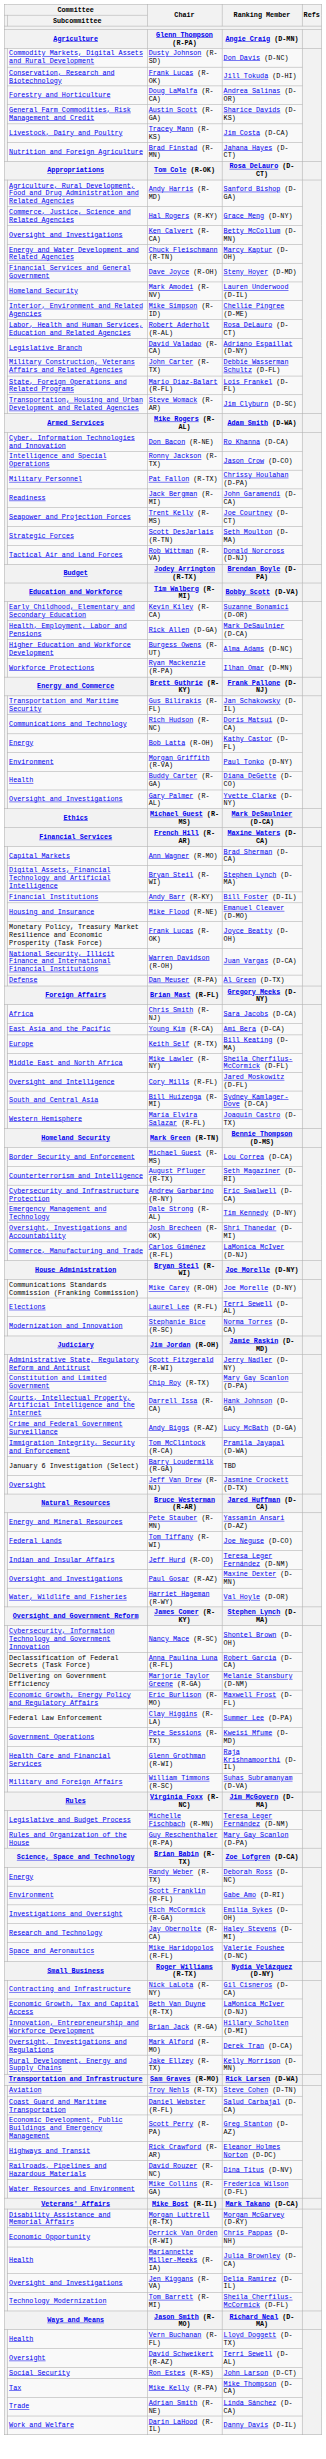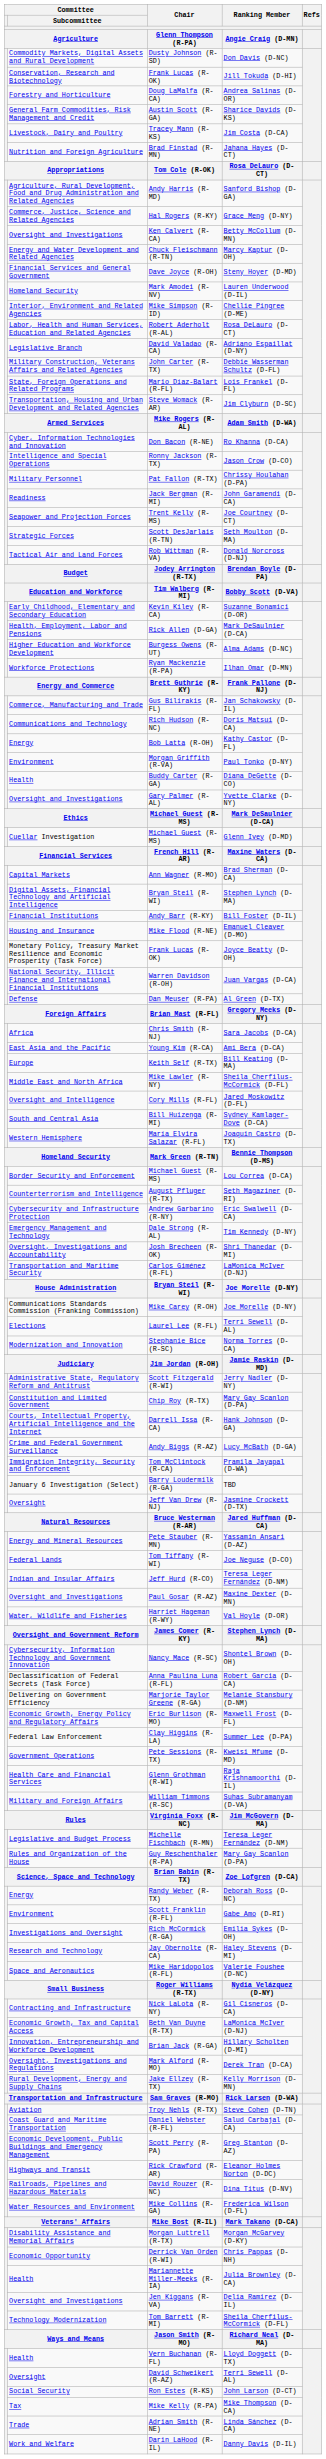Gus Bilirakis (R-FL) | Committee / Subcommittee / Agriculture: Transportation and Maritime Security -> Commerce, Manufacturing and Trade
+ row: Cuellar Investigation | Michael Guest (R-MS) | Glenn Ivey (D-MD)
Carlos Giménez (R-FL) | Committee / Subcommittee / Agriculture: Commerce, Manufacturing and Trade -> Transportation and Maritime Security
